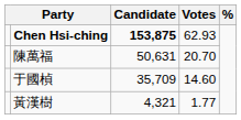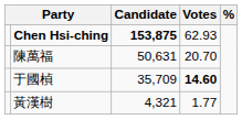于國楨 | Votes: normal -> bold
